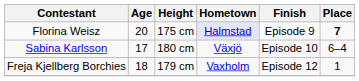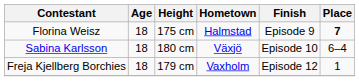Florina Weisz | Age: 20 -> 18
Florina Weisz | Hometown: lavender background -> no background
Sabina Karlsson | Age: 17 -> 18
